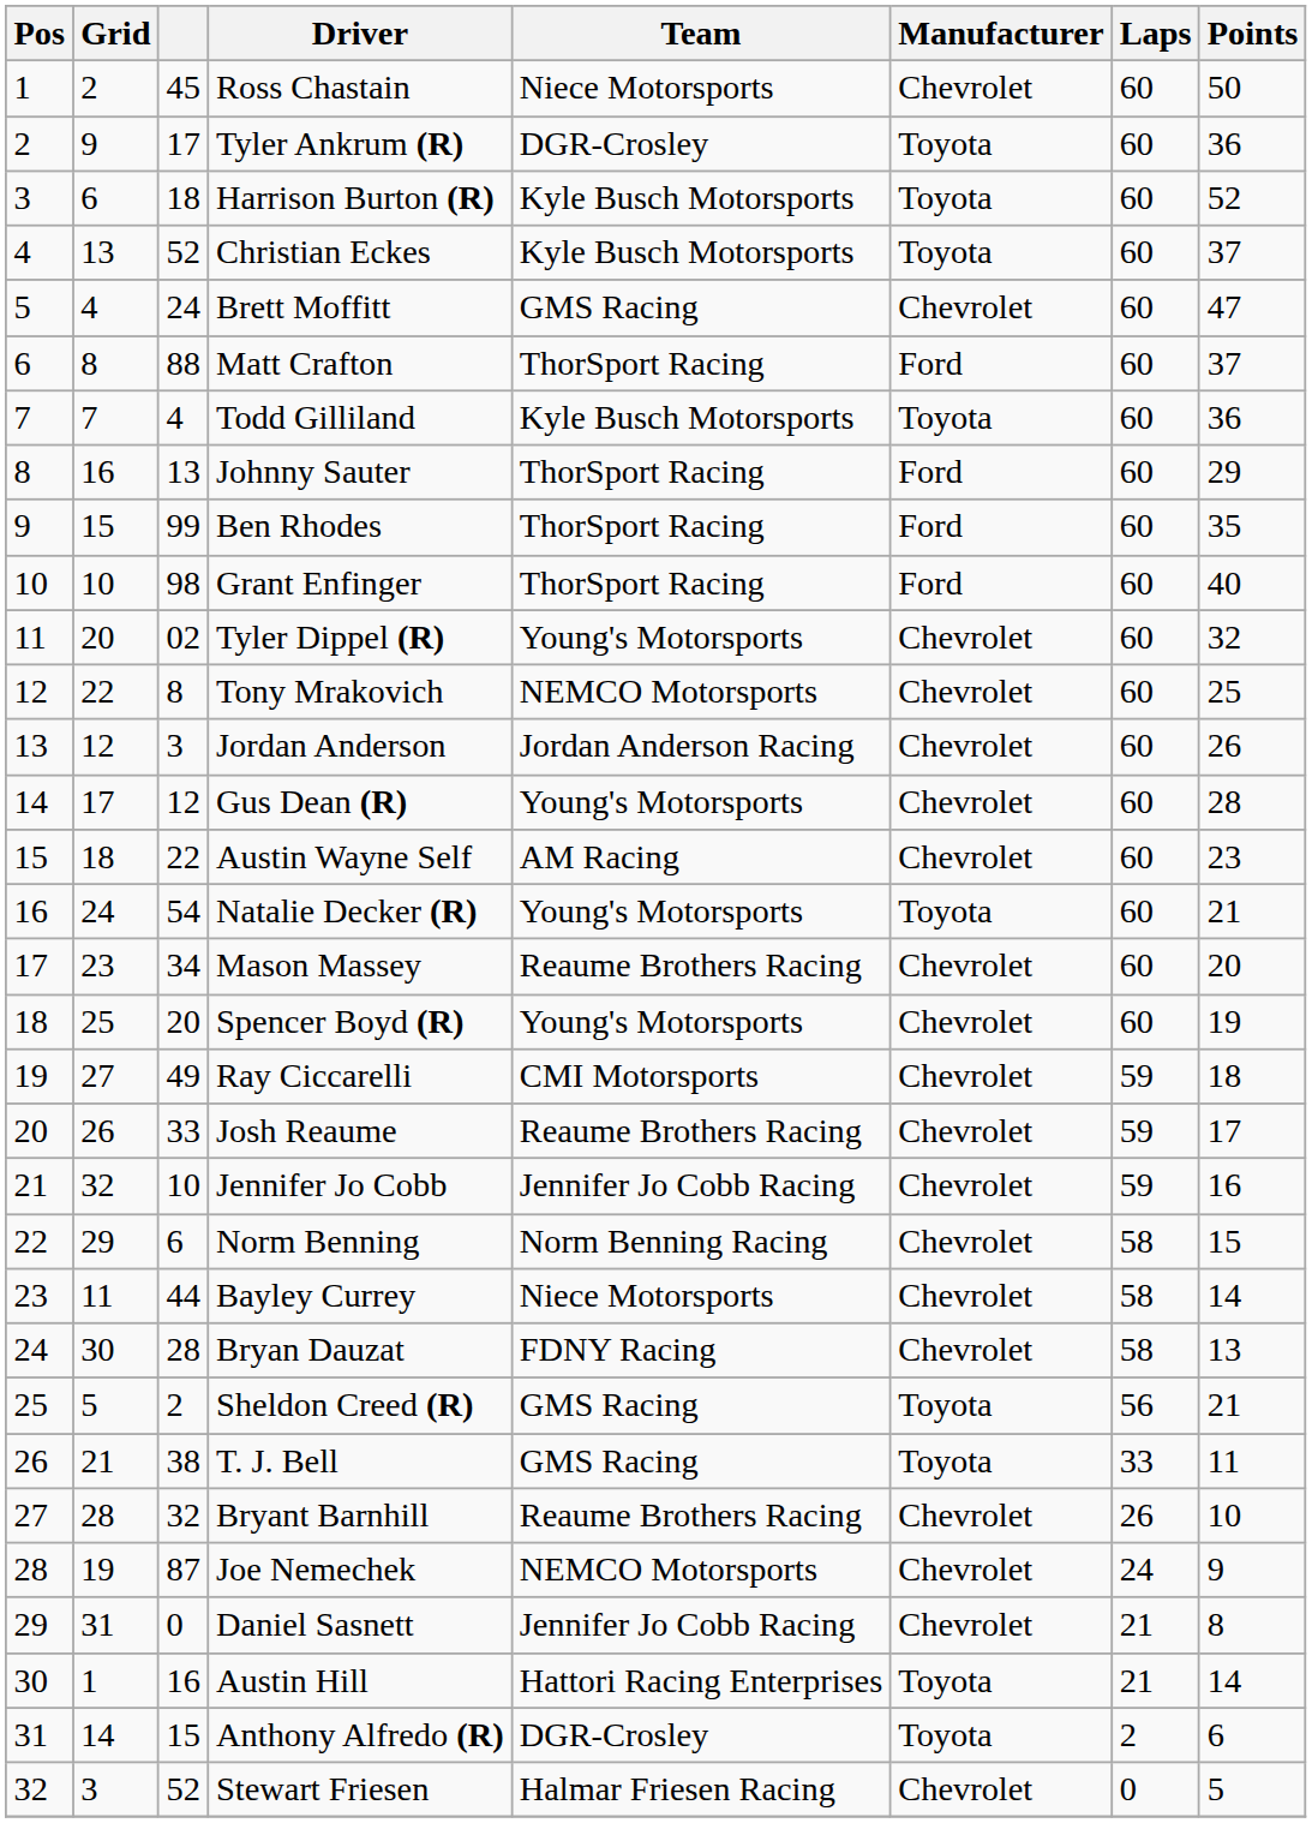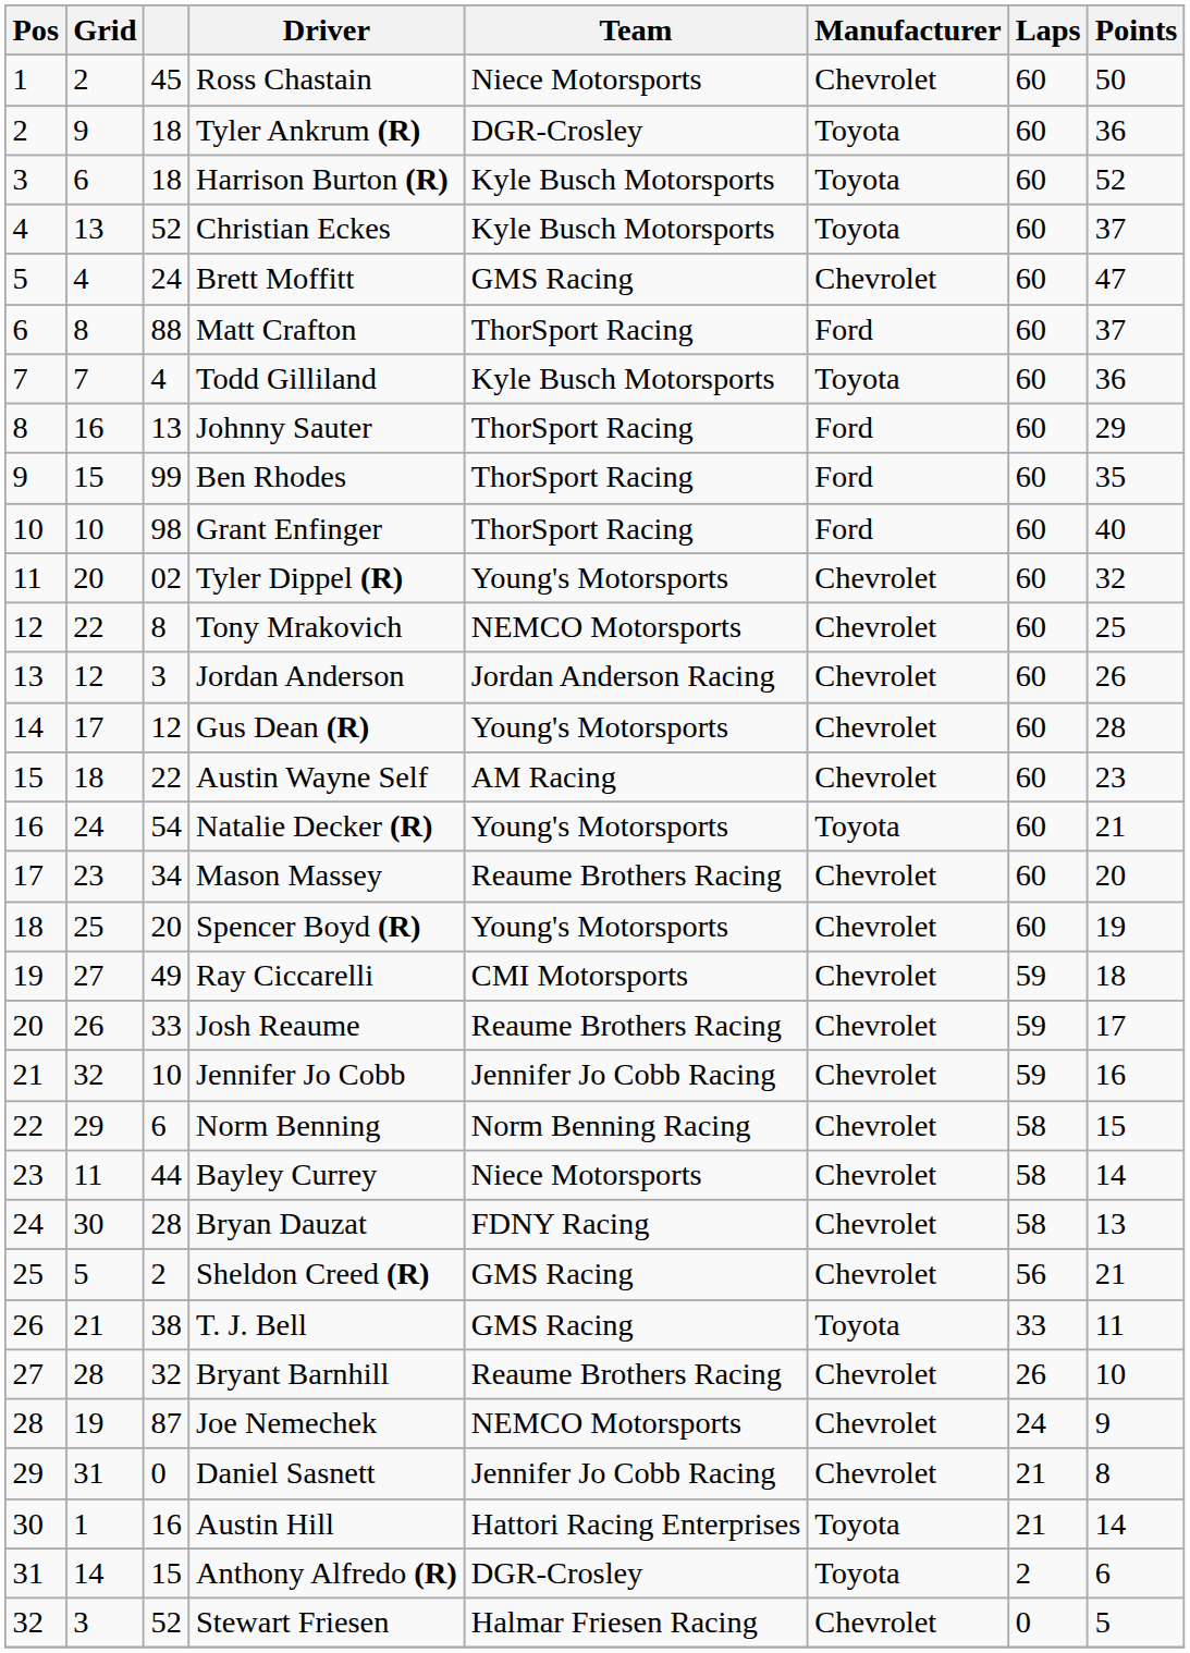Tyler Ankrum (R) | column 3: 17 -> 18
Sheldon Creed (R) | Manufacturer: Toyota -> Chevrolet
